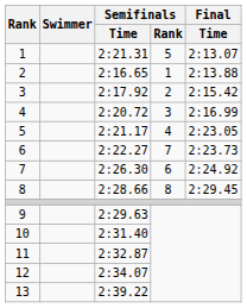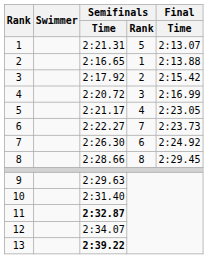11 | Semifinals / Time: normal -> bold
13 | Semifinals / Time: normal -> bold
